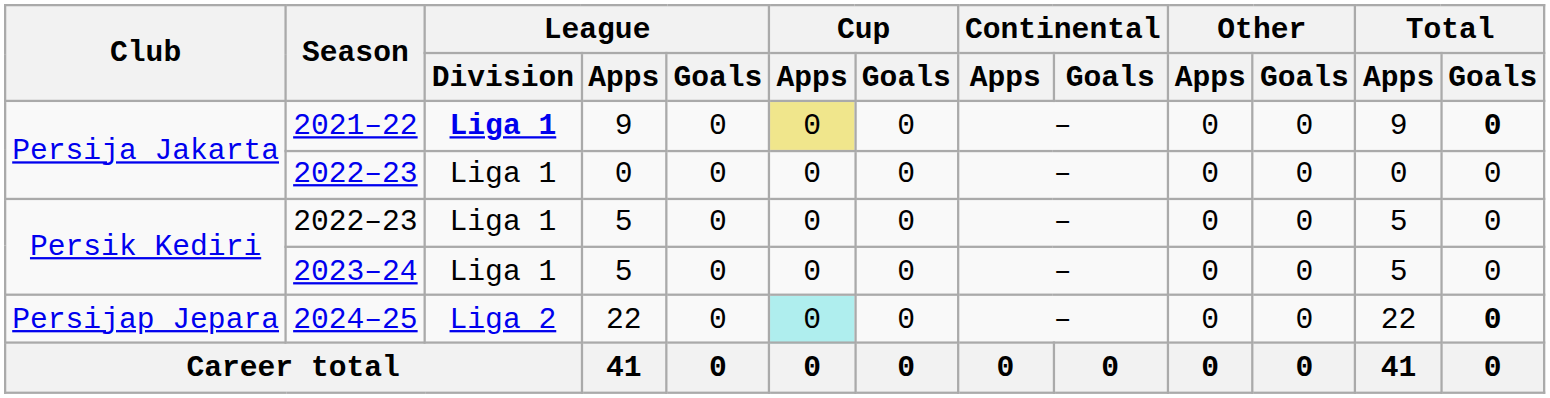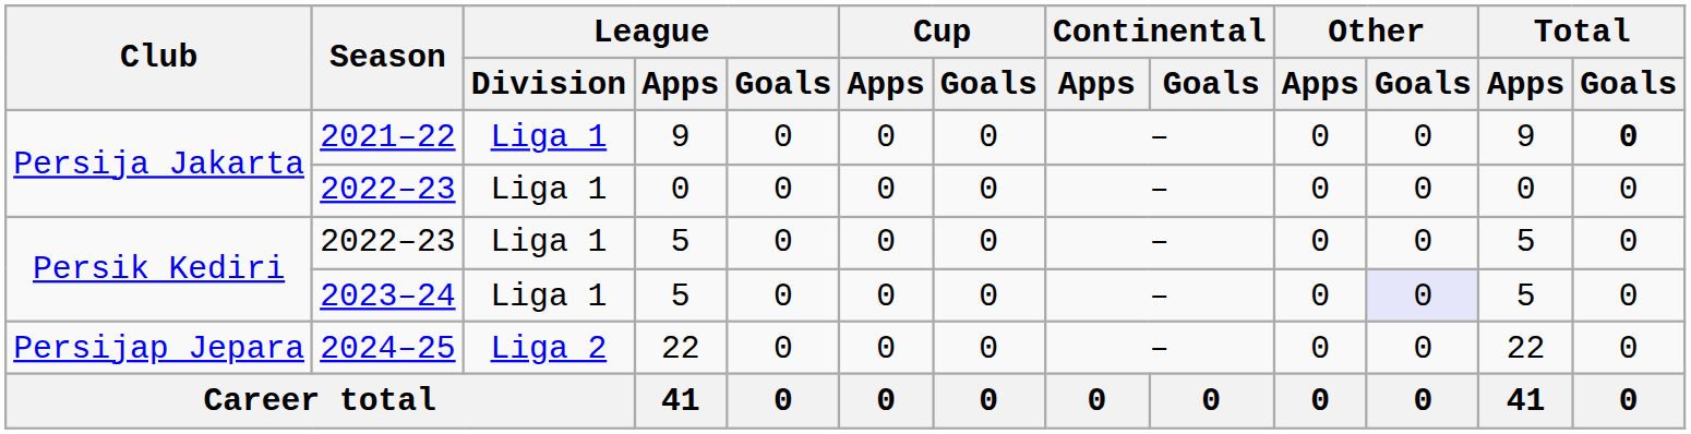2021–22 | League / Division: bold -> normal
2021–22 | Cup / Apps: khaki background -> no background
2023–24 | Other / Goals: no background -> lavender background
2024–25 | Cup / Apps: paleturquoise background -> no background
2024–25 | Total / Goals: bold -> normal
